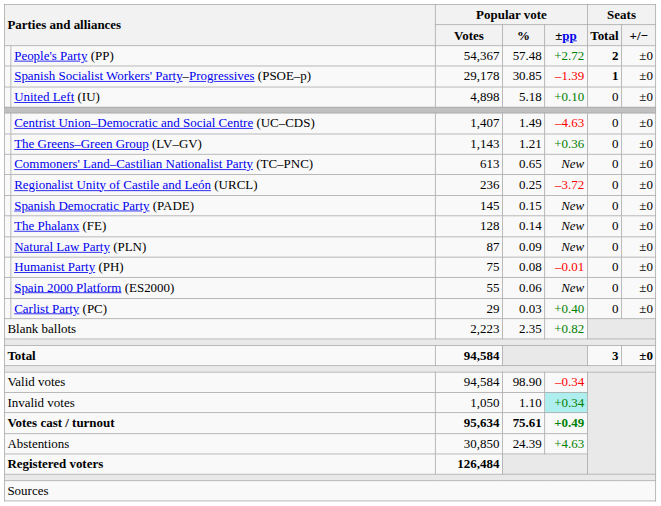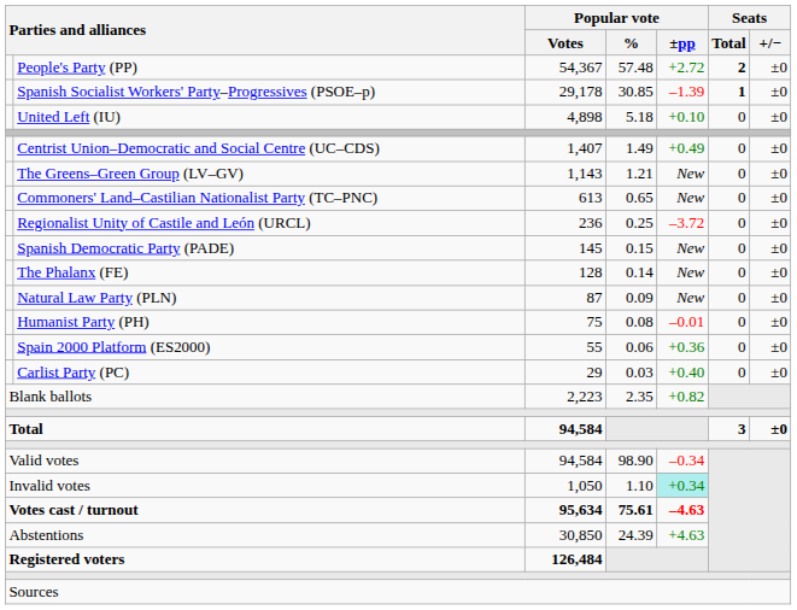Centrist Union–Democratic and Social Centre (UC–CDS) | Popular vote / ±pp: –4.63 -> +0.49
The Greens–Green Group (LV–GV) | Popular vote / ±pp: +0.36 -> New
Spain 2000 Platform (ES2000) | Popular vote / ±pp: New -> +0.36
Votes cast / turnout | Popular vote / ±pp: +0.49 -> –4.63
